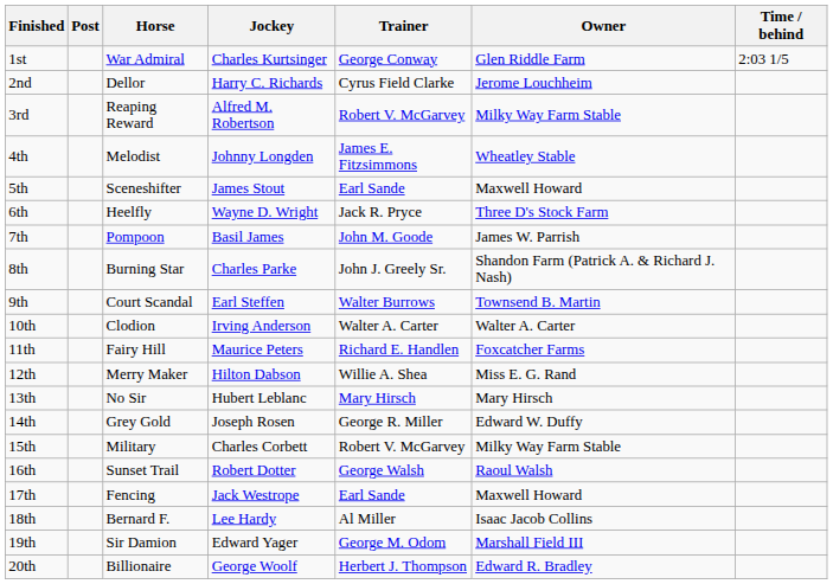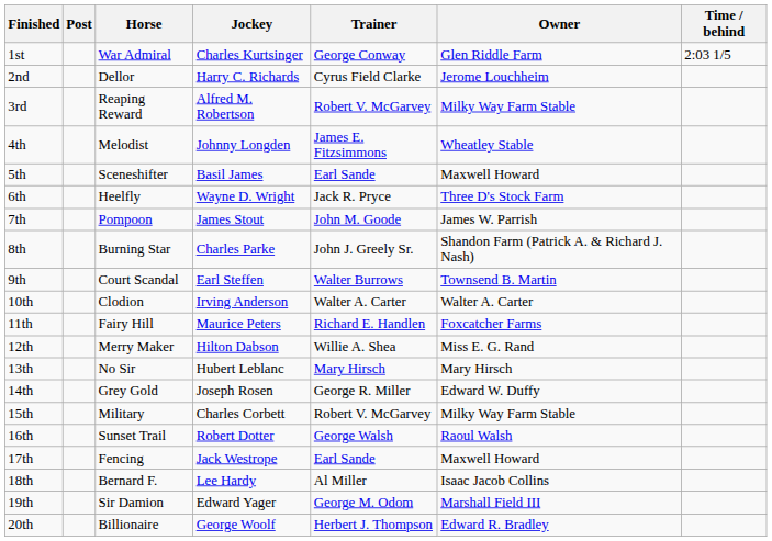5th | Jockey: James Stout -> Basil James
7th | Jockey: Basil James -> James Stout
